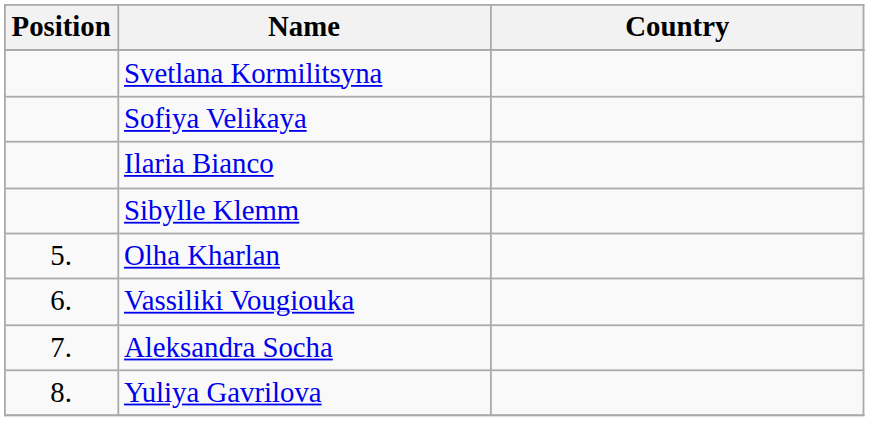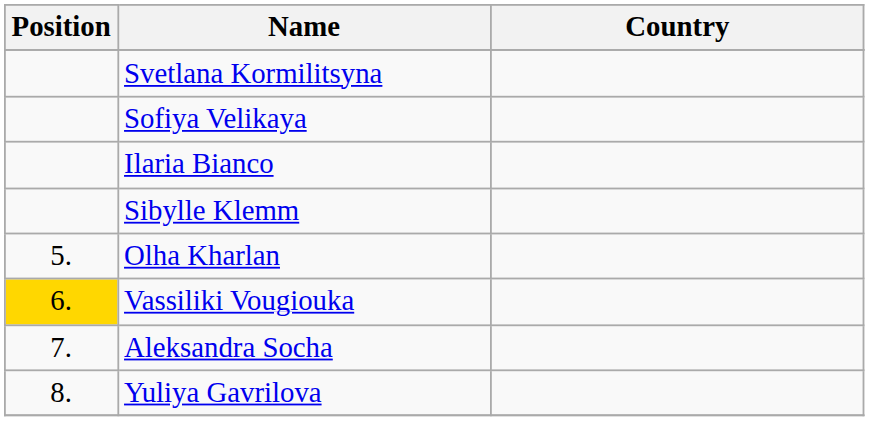Vassiliki Vougiouka | Position: no background -> gold background
